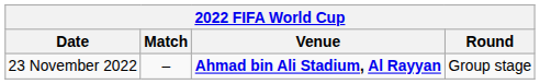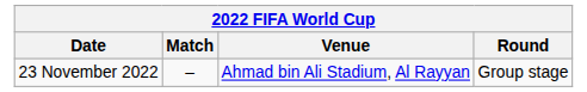23 November 2022 | Venue: bold -> normal
